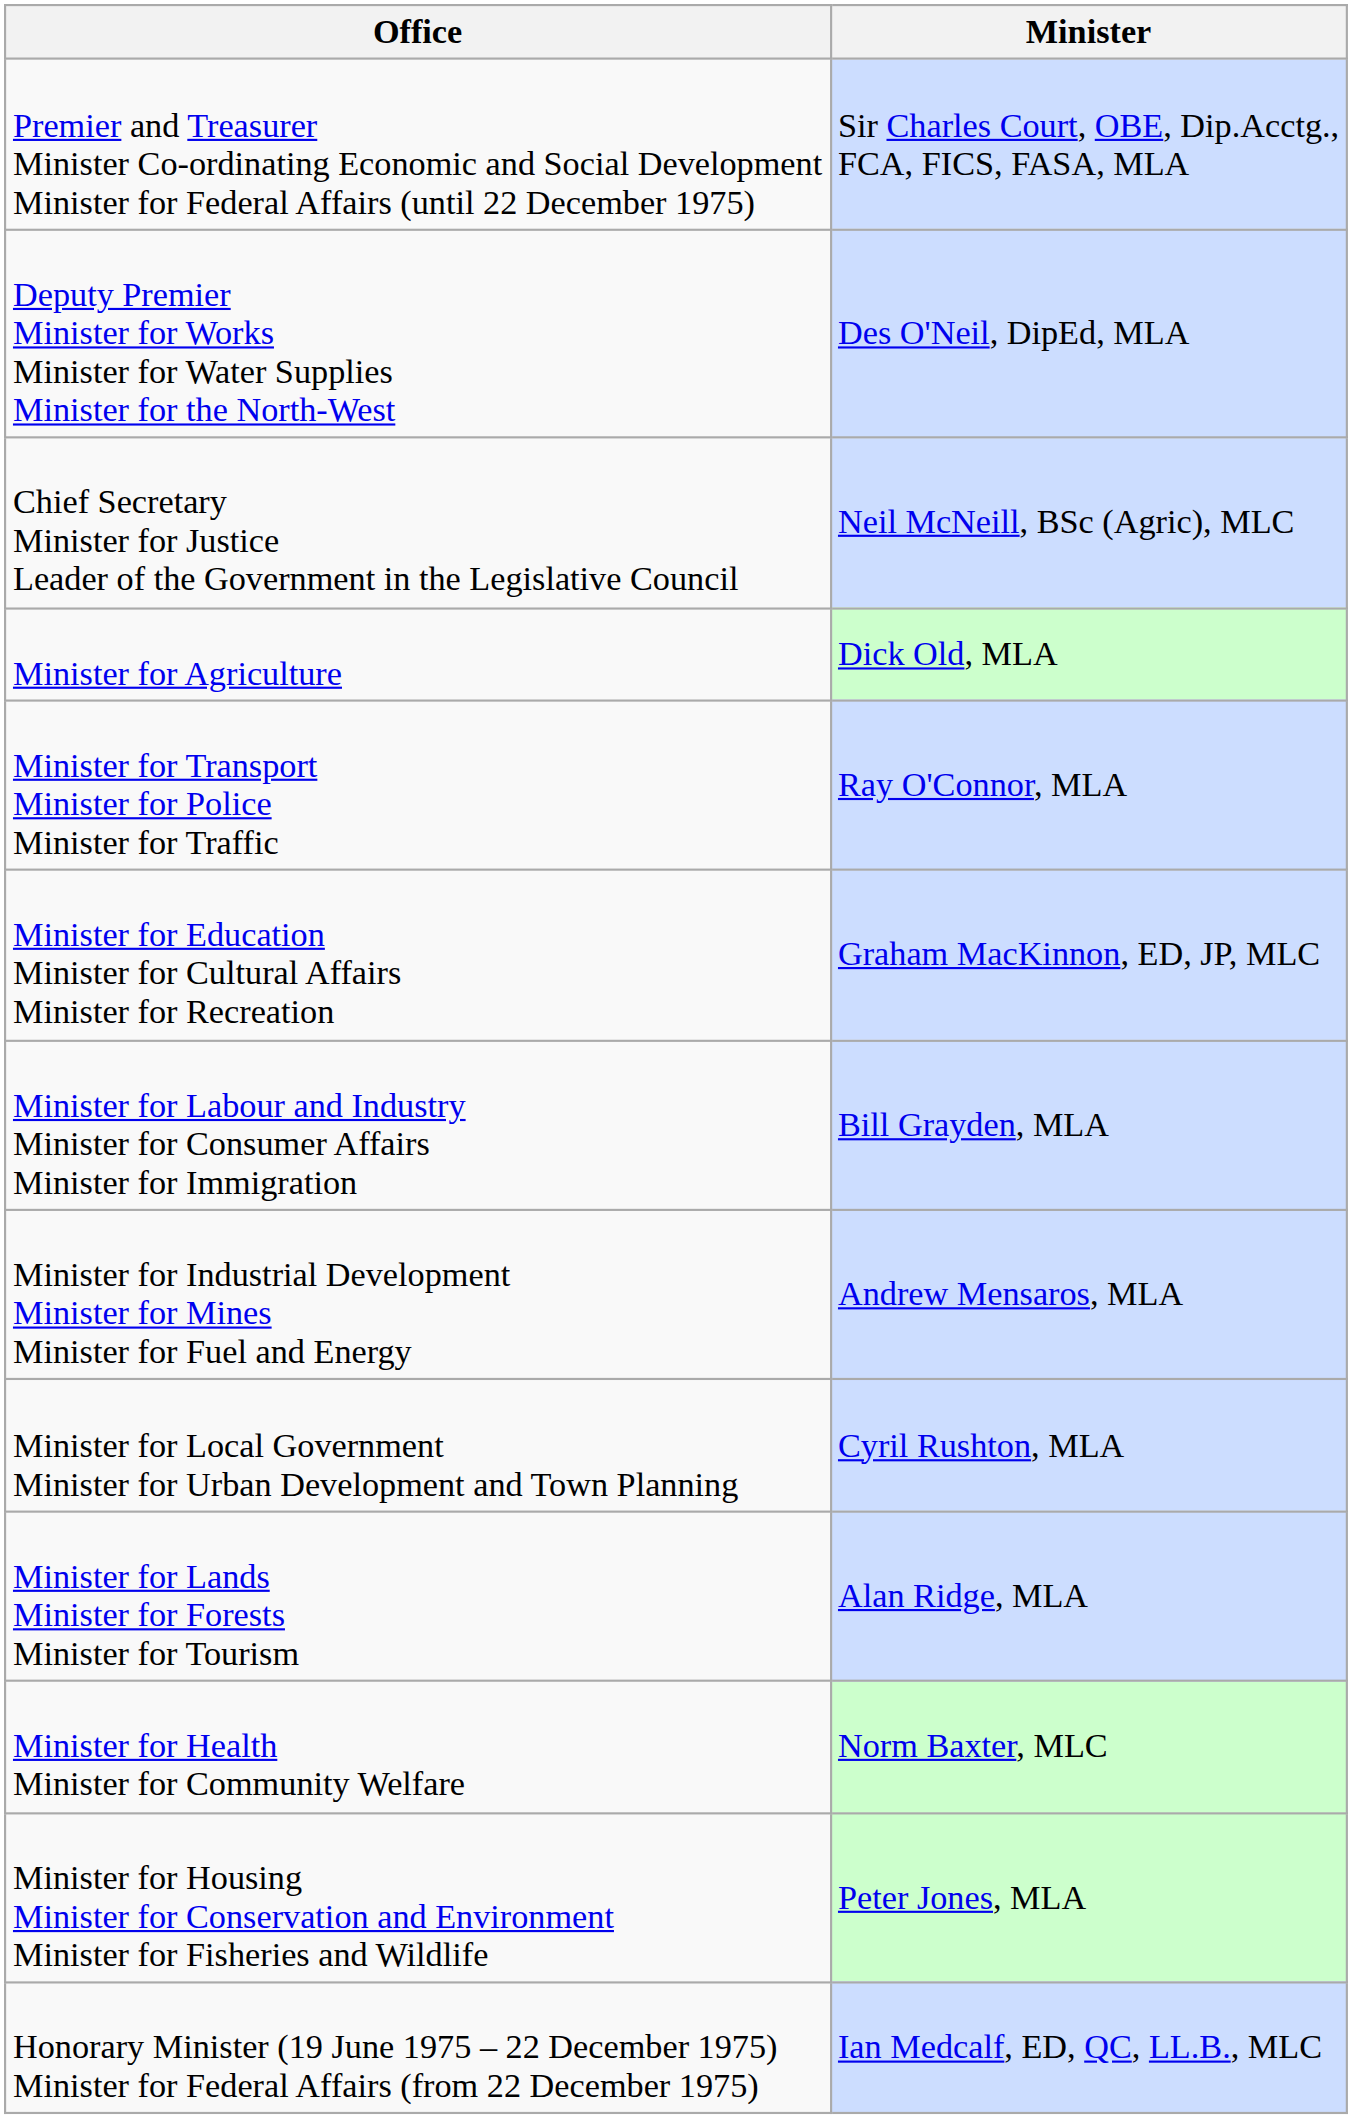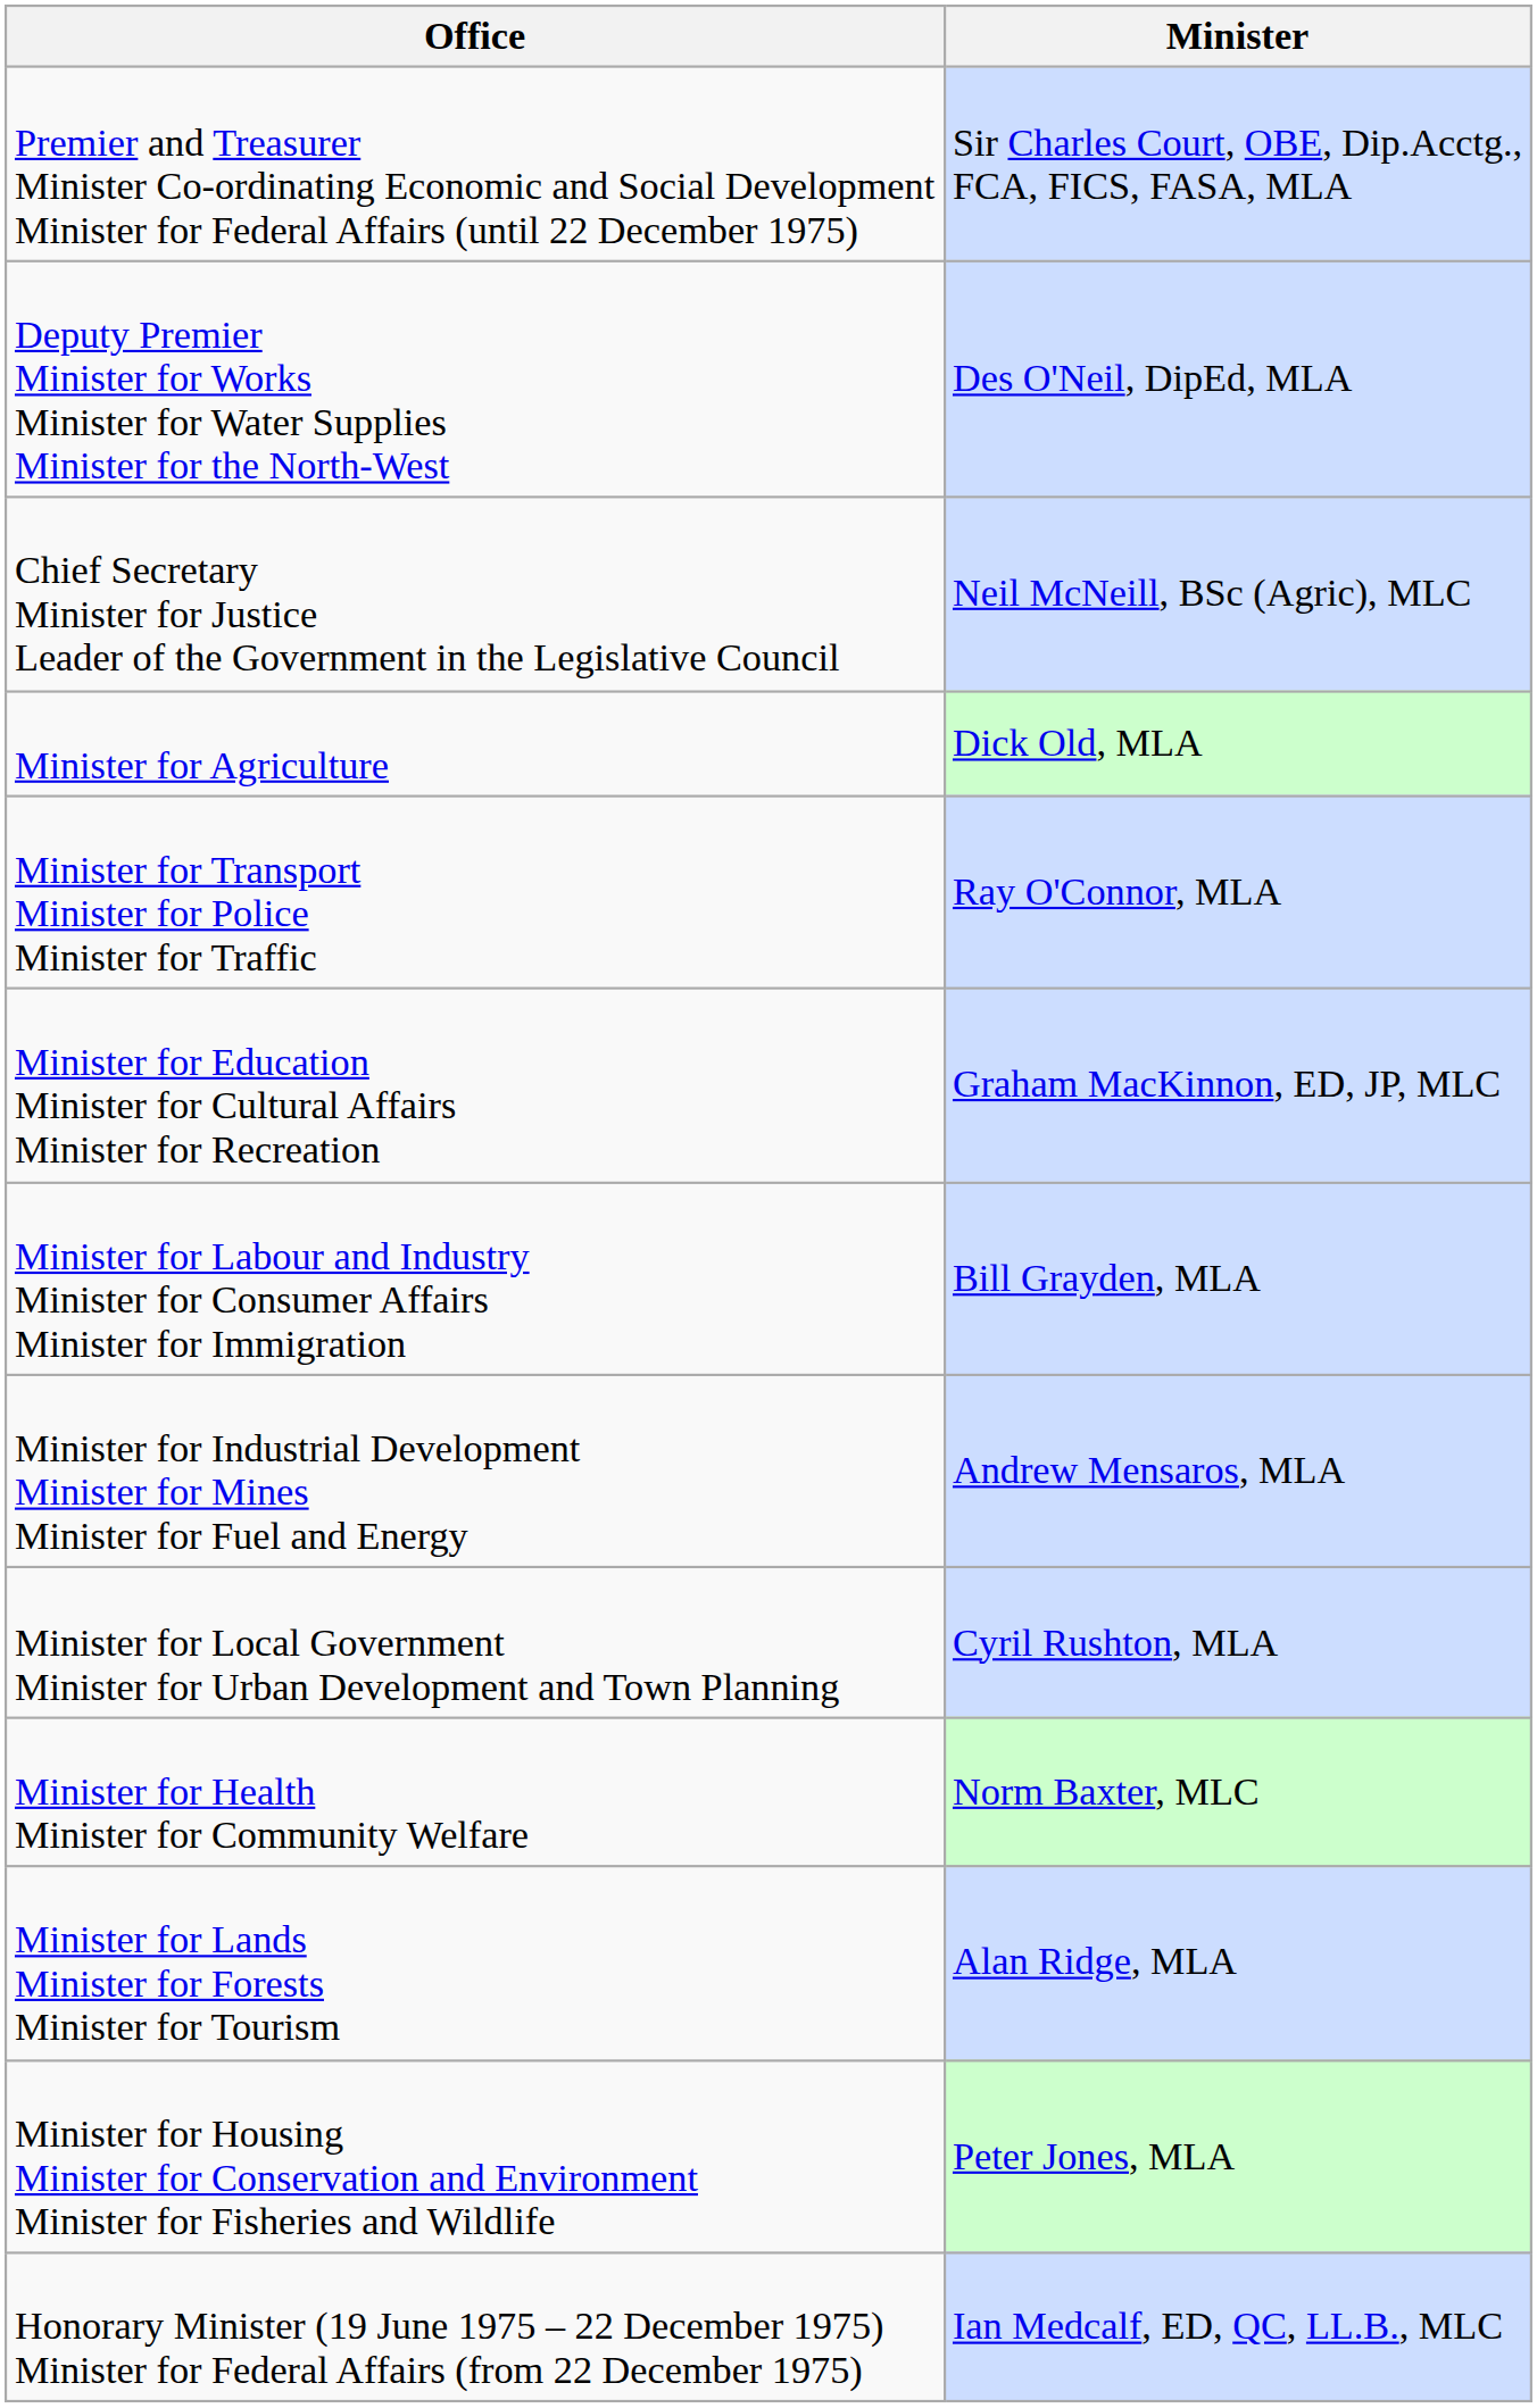rows swapped: Minister for Lands Minister for Forests Minister for Tourism <-> Minister for Health Minister for Community Welfare
